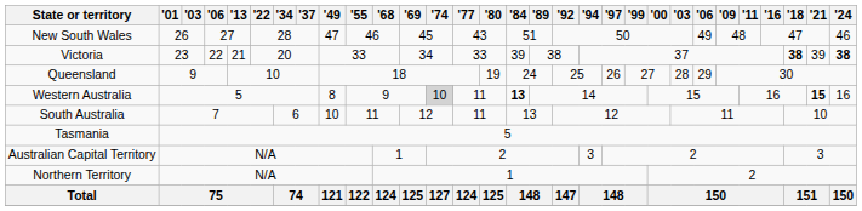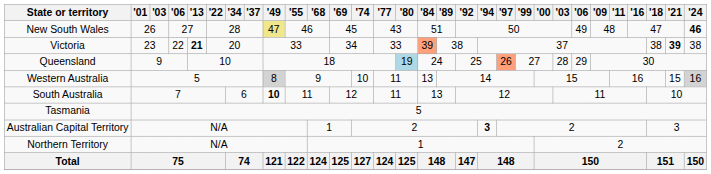New South Wales | '49: no background -> khaki background
New South Wales | '24: normal -> bold
Victoria | '13: normal -> bold
Victoria | '84: no background -> lightsalmon background
Victoria | '18: bold -> normal
Victoria | '21: normal -> bold
Victoria | '24: bold -> normal
Queensland | '80: no background -> lightblue background
Queensland | '97: no background -> lightsalmon background
Western Australia | '49: no background -> lightgrey background
Western Australia | '74: lightgrey background -> no background
Western Australia | '84: bold -> normal
Western Australia | '21: bold -> normal
Western Australia | '24: no background -> lightgrey background
South Australia | '49: normal -> bold
Australian Capital Territory | '94: normal -> bold
